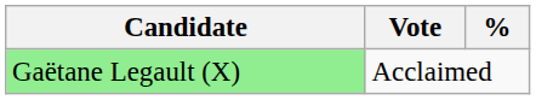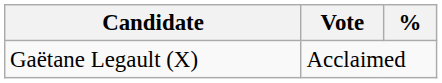Gaëtane Legault (X) | Candidate: lightgreen background -> no background
